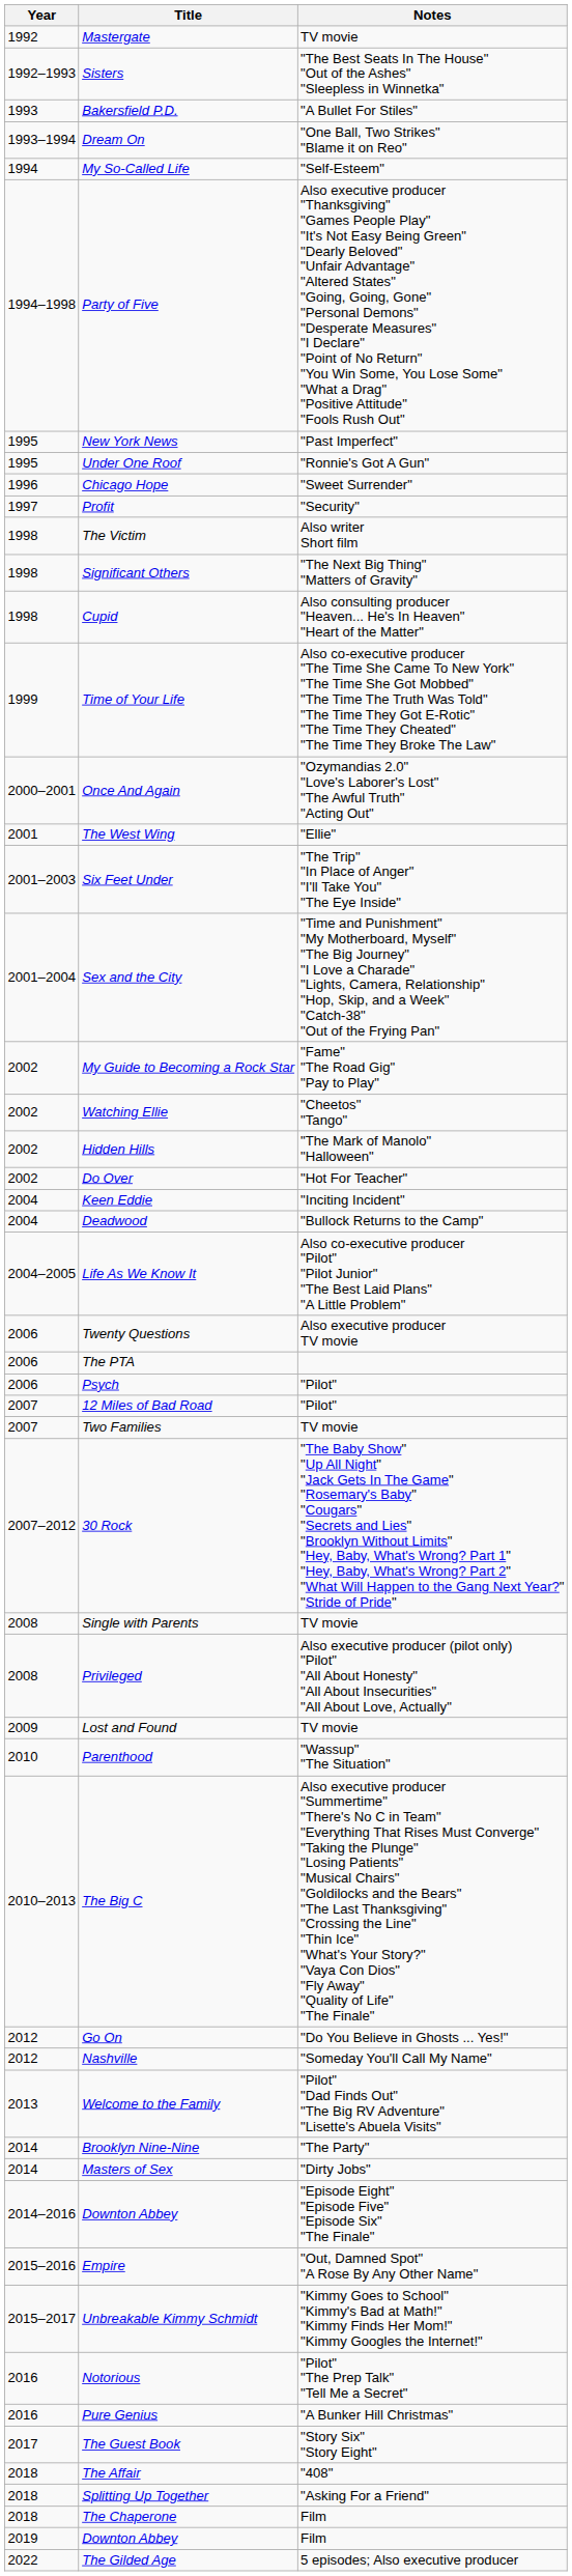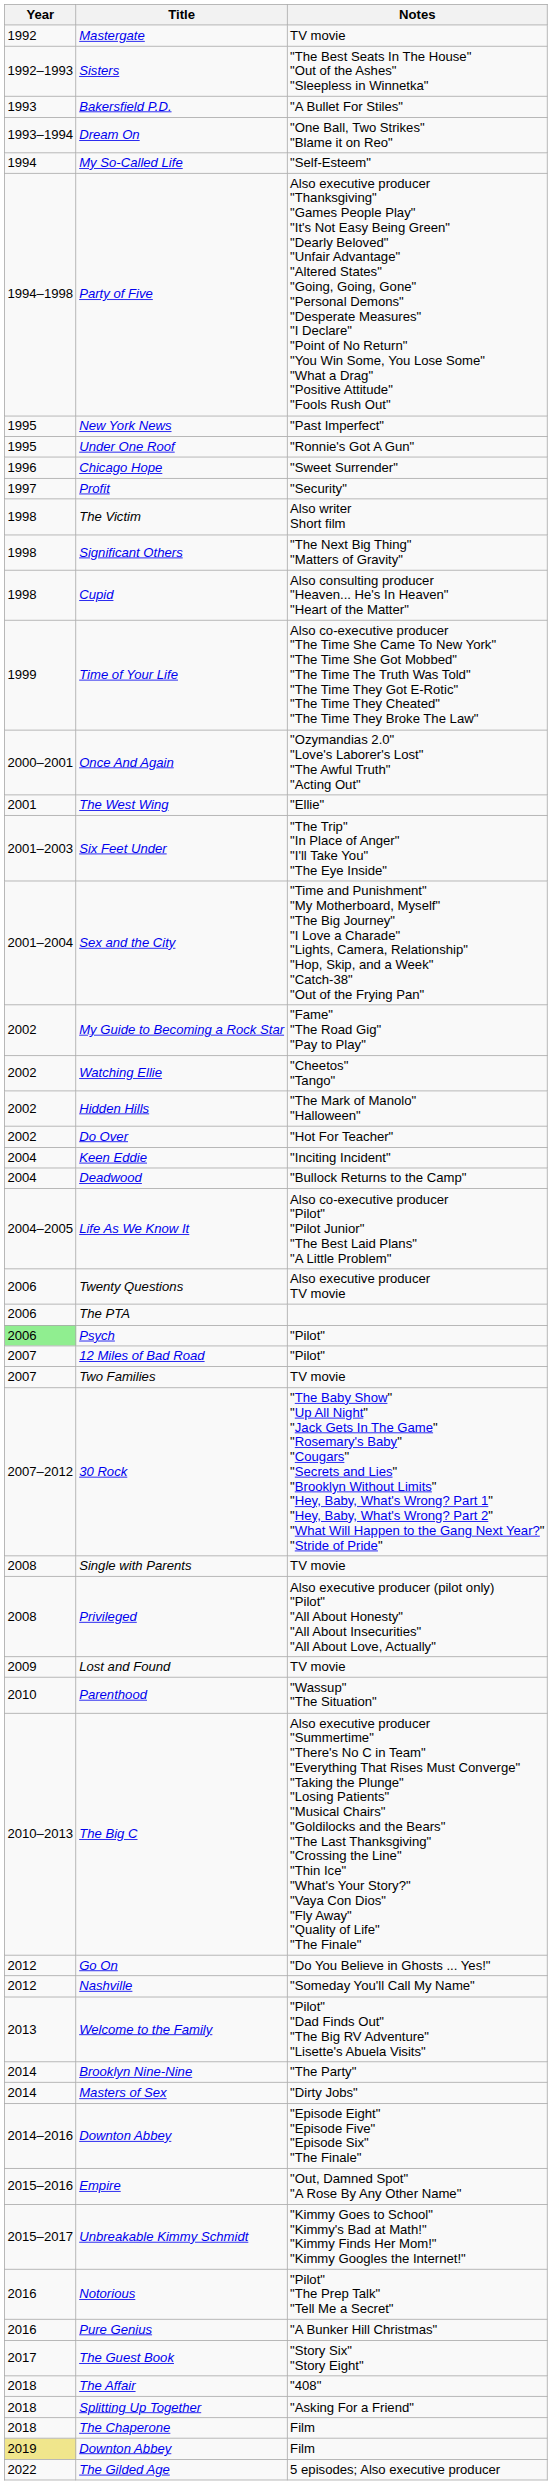Psych | Year: no background -> lightgreen background
Downton Abbey / Film | Year: no background -> khaki background
